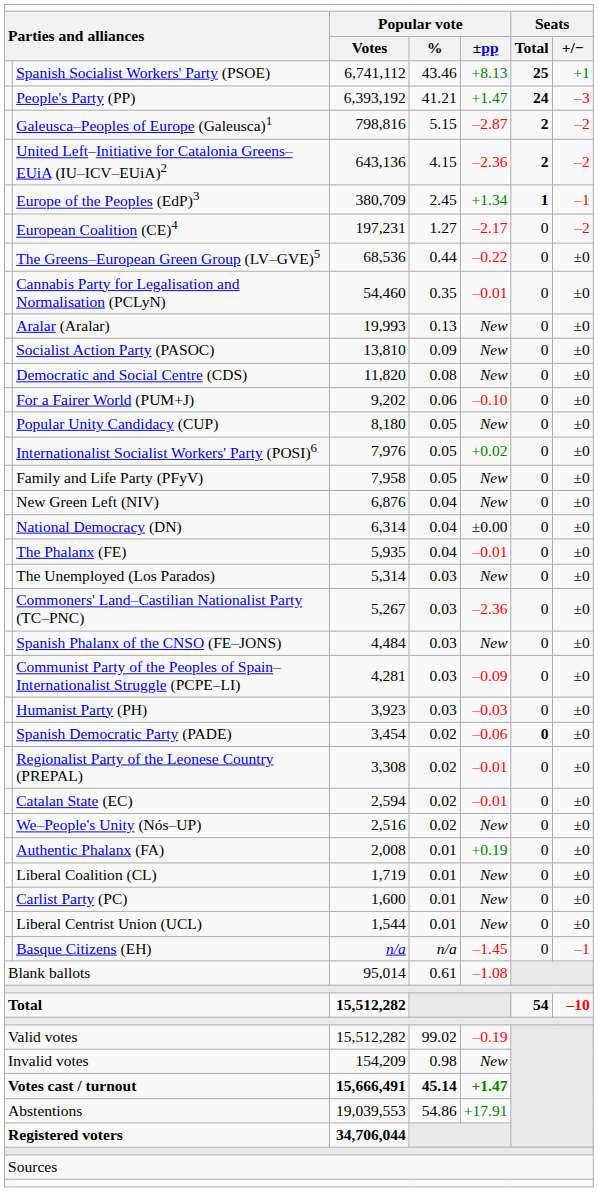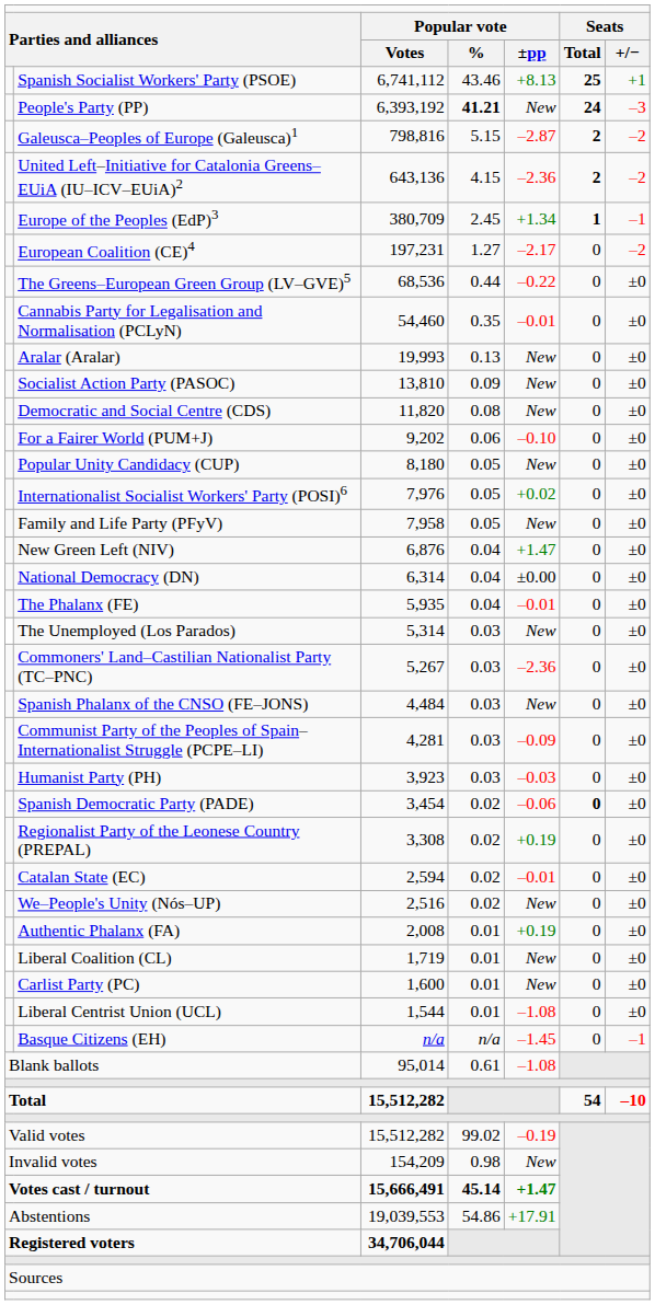People's Party (PP) | column 4: normal -> bold
People's Party (PP) | column 5: +1.47 -> New
New Green Left (NIV) | column 5: New -> +1.47
Regionalist Party of the Leonese Country (PREPAL) | column 5: –0.01 -> +0.19
Liberal Centrist Union (UCL) | column 5: New -> –1.08
